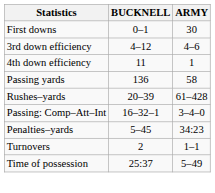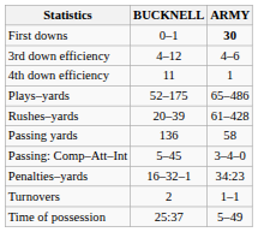First downs | ARMY: normal -> bold
+ row: Plays–yards | 52–175 | 65–486
rows swapped: Rushes–yards <-> Passing yards
Passing: Comp–Att–Int | BUCKNELL: 16–32–1 -> 5–45
Penalties–yards | BUCKNELL: 5–45 -> 16–32–1
